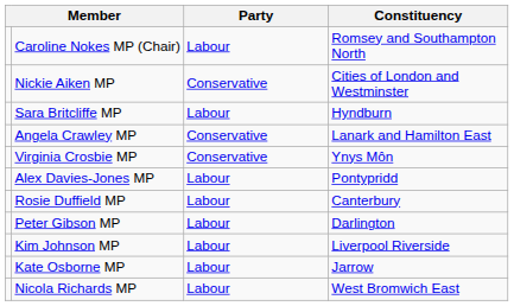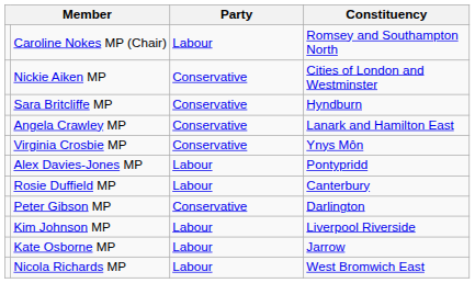Sara Britcliffe MP | Party: Labour -> Conservative
Peter Gibson MP | Party: Labour -> Conservative
